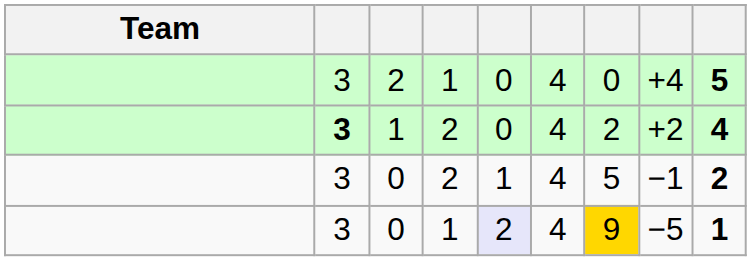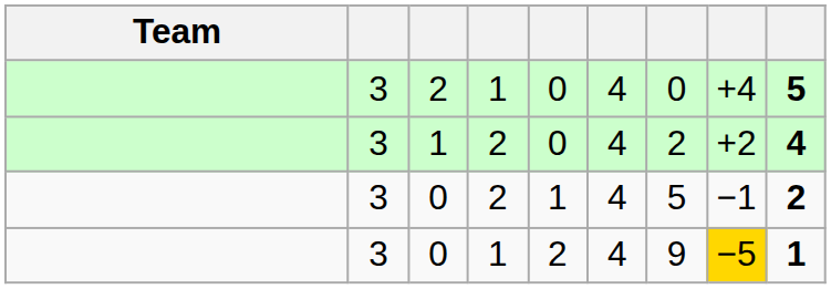row 3 | column 2: bold -> normal
row 5 | column 5: lavender background -> no background
row 5 | column 7: gold background -> no background
row 5 | column 8: no background -> gold background
